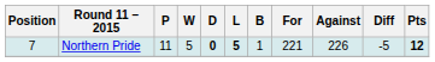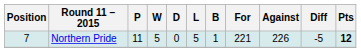Northern Pride | D: bold -> normal
Northern Pride | L: bold -> normal
